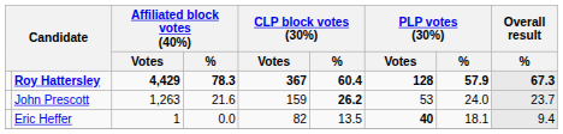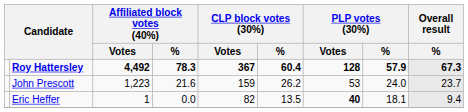Roy Hattersley | Affiliated block votes (40%) / Votes: 4,429 -> 4,492
John Prescott | Affiliated block votes (40%) / Votes: 1,263 -> 1,223
John Prescott | CLP block votes (30%) / %: bold -> normal
